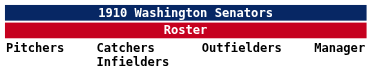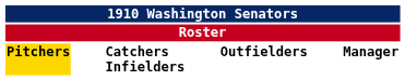Pitchers | column 1: no background -> gold background
